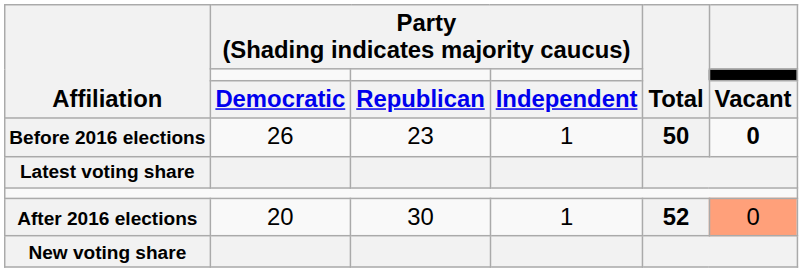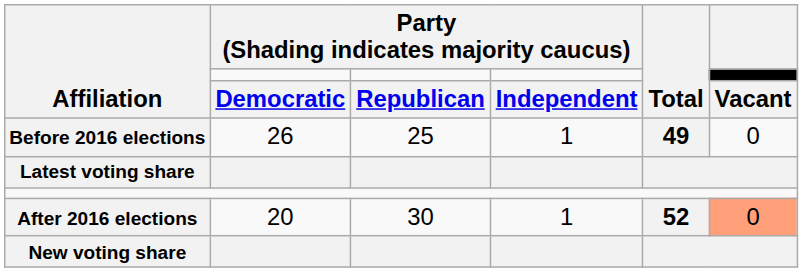Before 2016 elections | column 3: 23 -> 25
Before 2016 elections | Total: 50 -> 49
Before 2016 elections | column 6: bold -> normal
